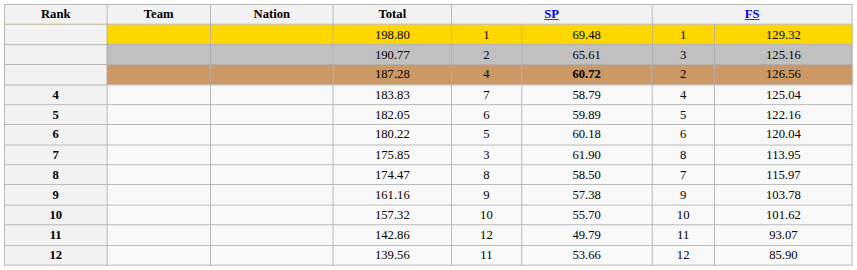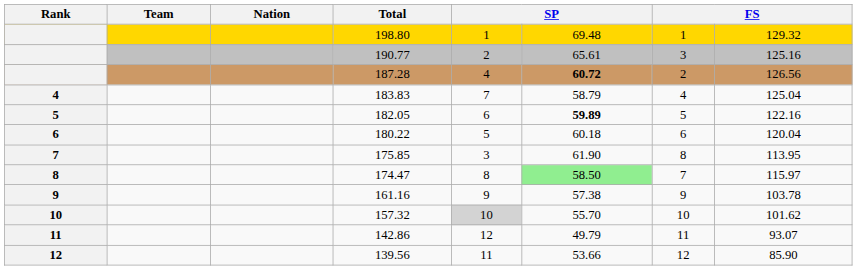182.05 | column 6: normal -> bold
174.47 | column 6: no background -> lightgreen background
157.32 | column 5: no background -> lightgrey background
